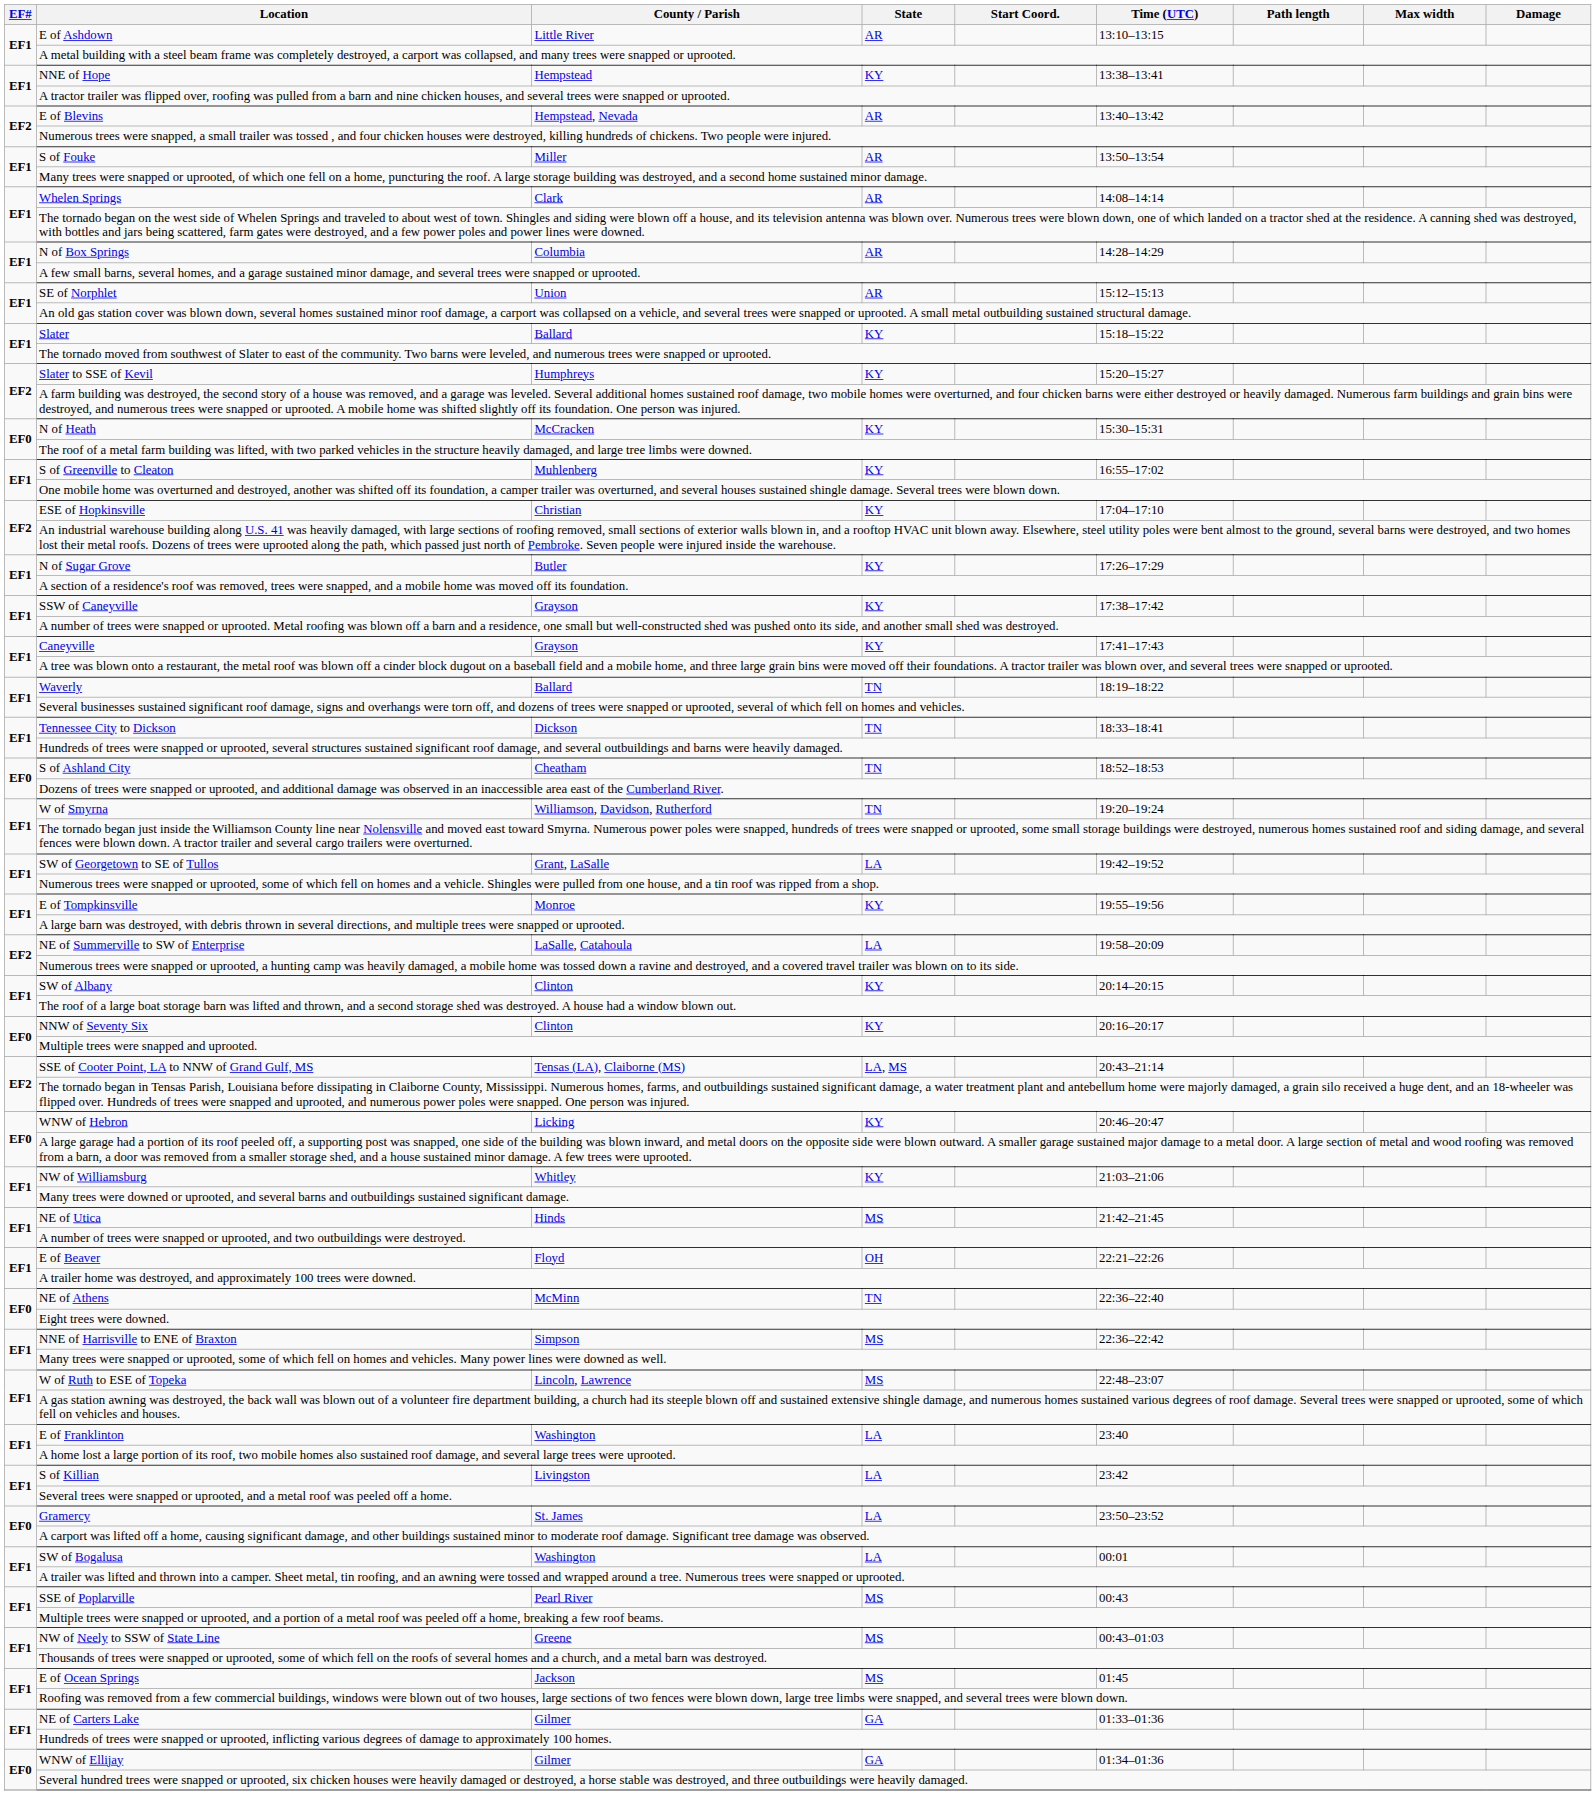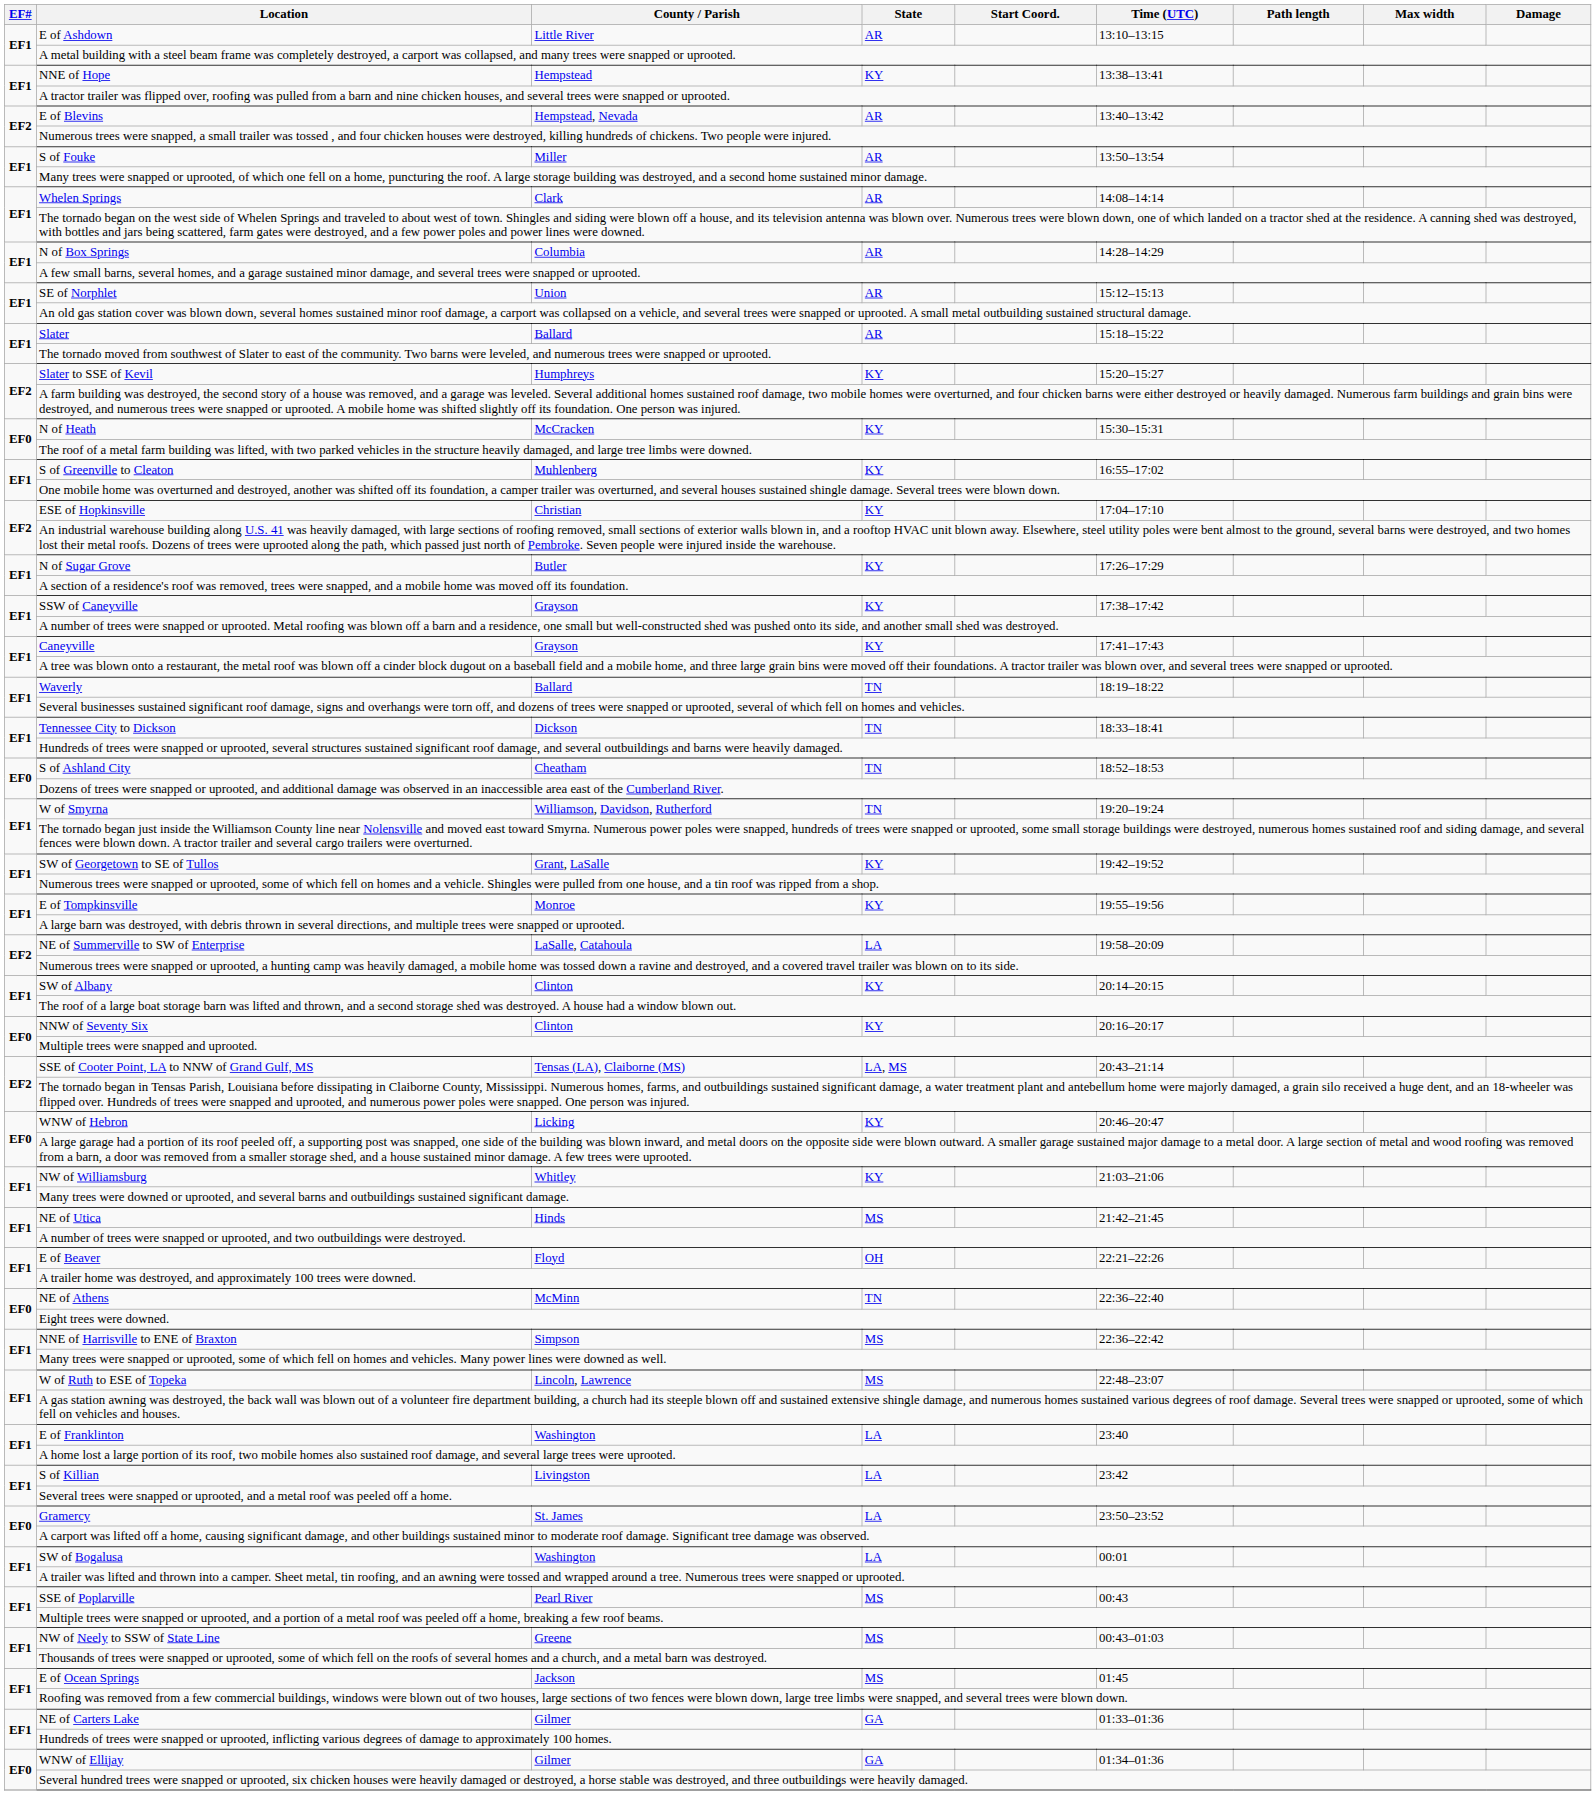Slater | State: KY -> AR
SW of Georgetown to SE of Tullos | State: LA -> KY
